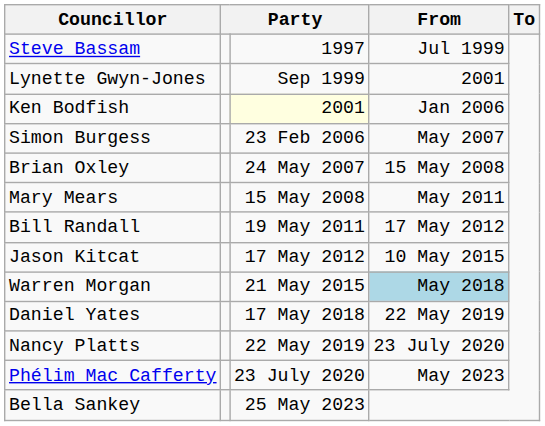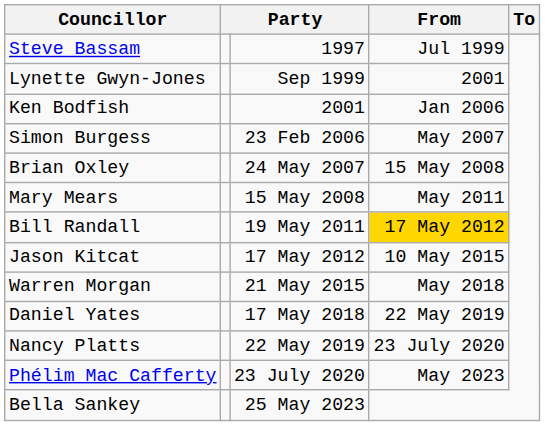Ken Bodfish | column 3: lightyellow background -> no background
Bill Randall | From: no background -> gold background
Warren Morgan | From: lightblue background -> no background
